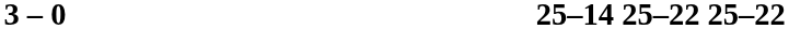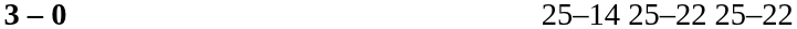row 1 | column 2: bold -> normal
